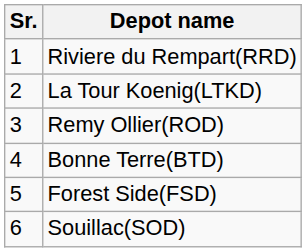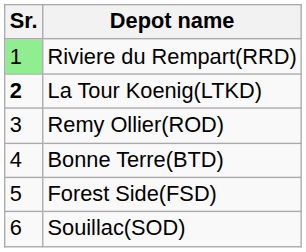Riviere du Rempart(RRD) | Sr.: no background -> lightgreen background
La Tour Koenig(LTKD) | Sr.: normal -> bold
